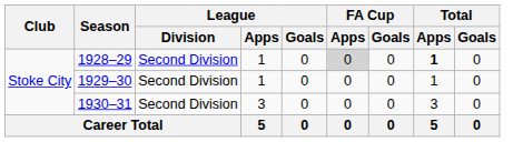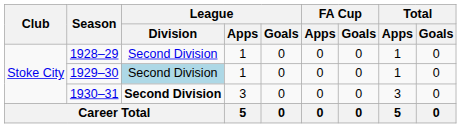1928–29 | FA Cup / Apps: lightgrey background -> no background
1928–29 | Total / Apps: bold -> normal
1929–30 | League / Division: no background -> lightblue background
1930–31 | League / Division: normal -> bold
